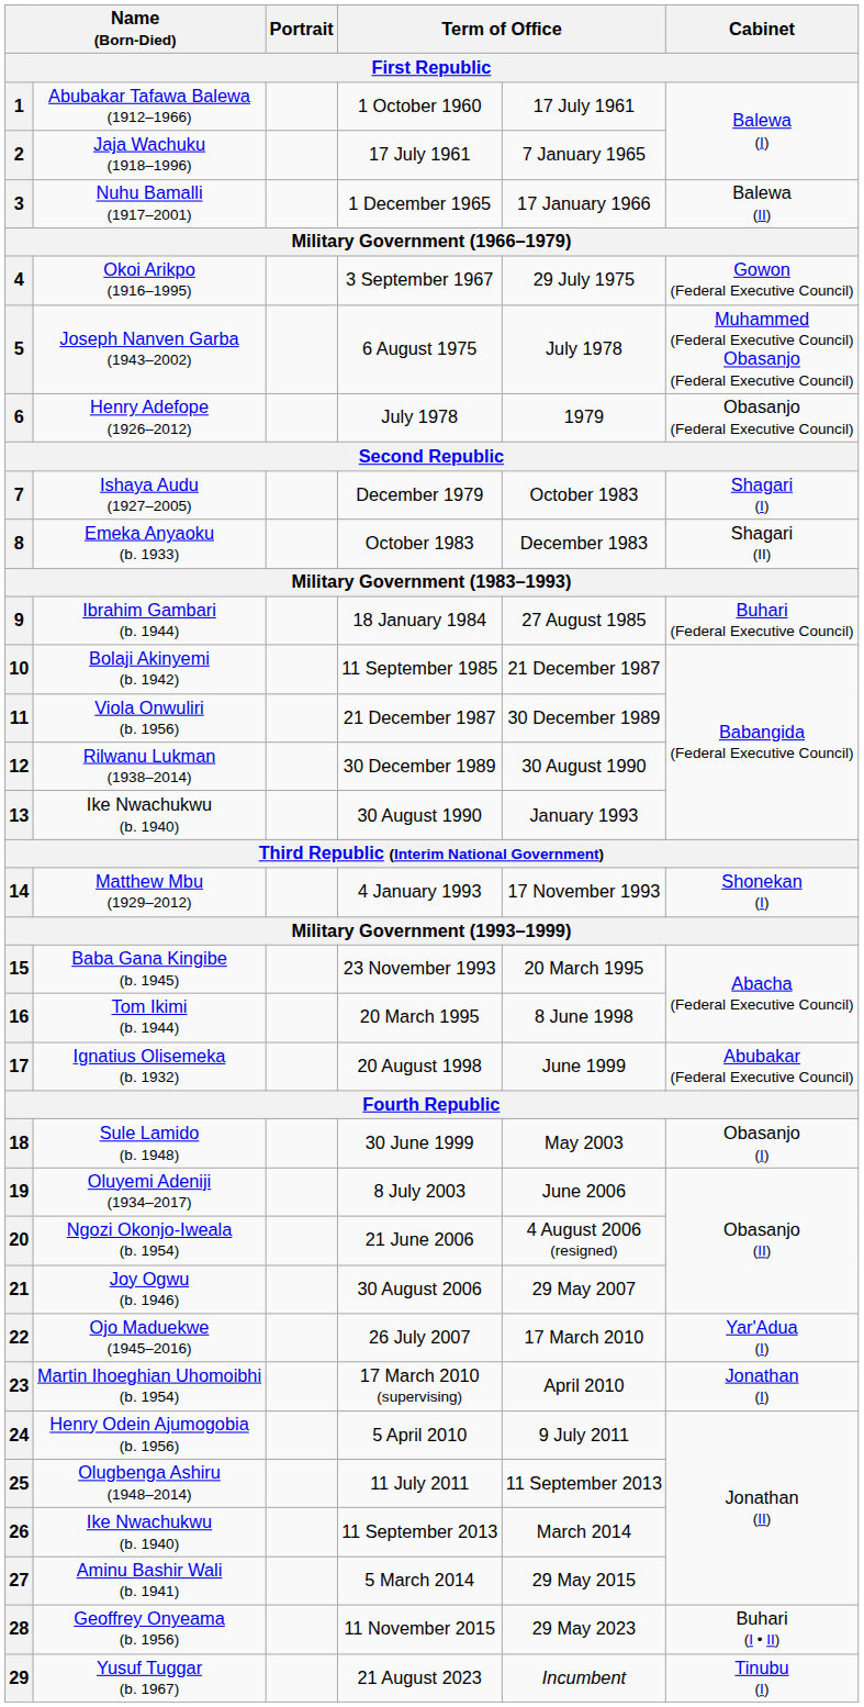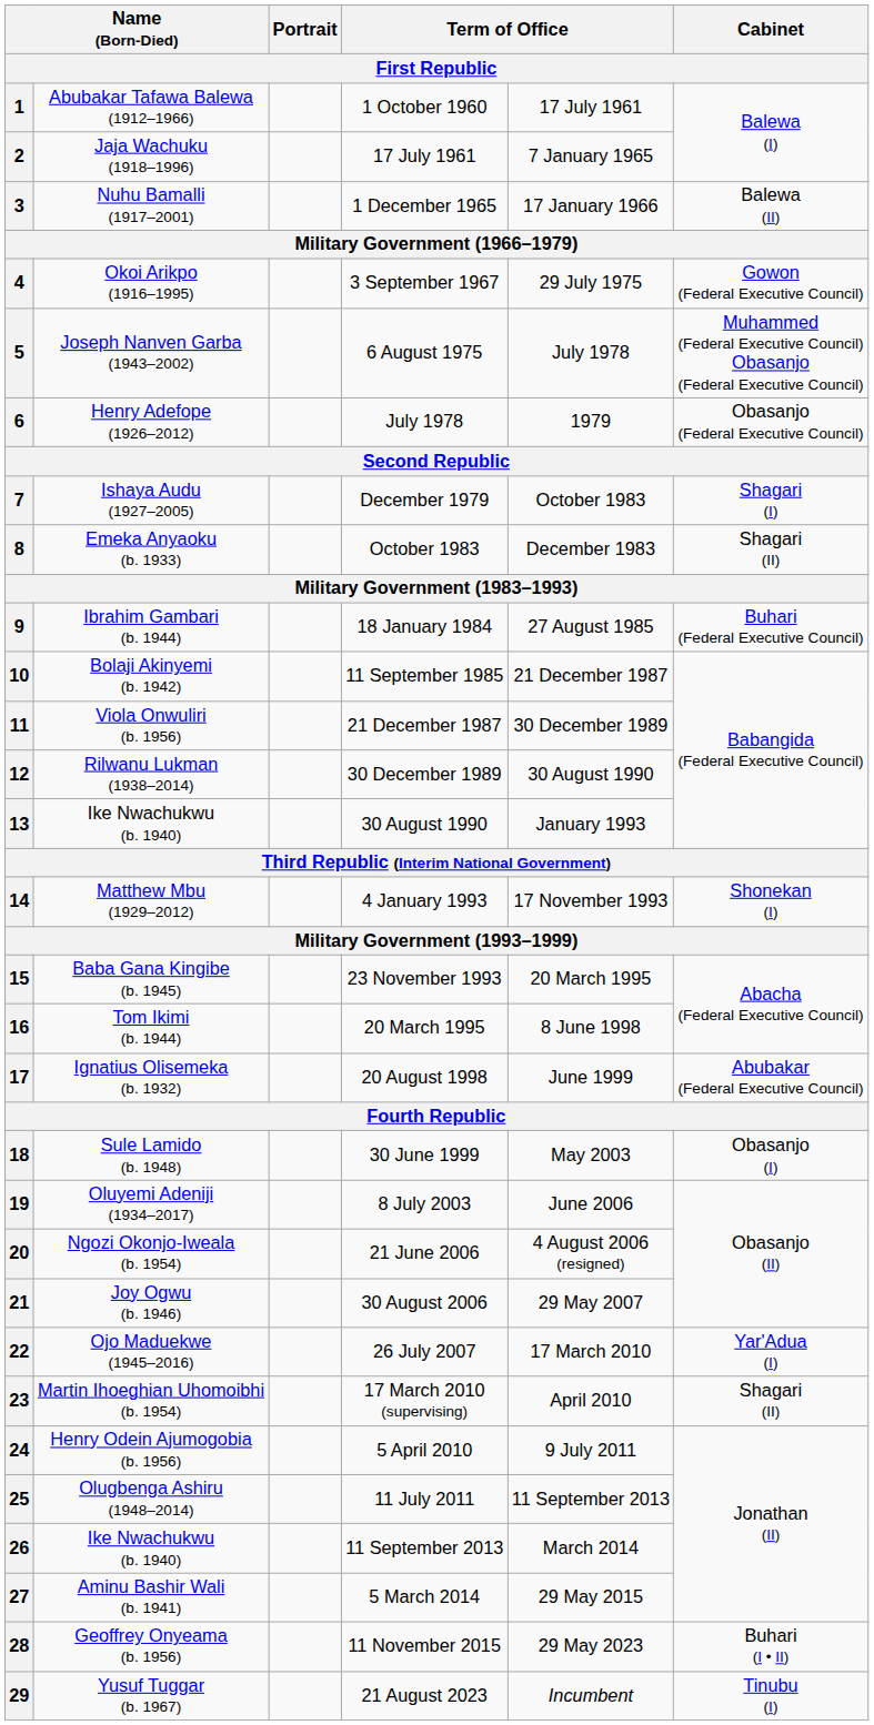23 | Cabinet: Jonathan (I) -> Shagari (II)
